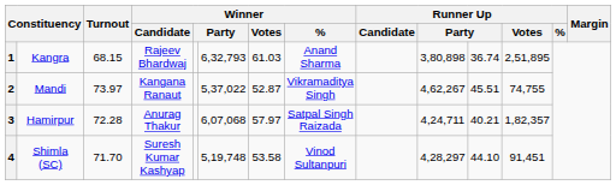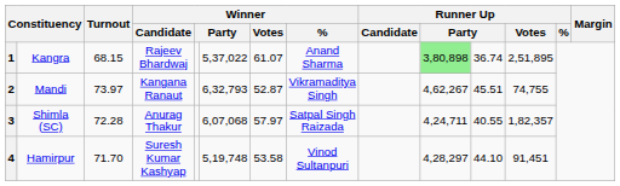1 | column 6: 6,32,793 -> 5,37,022
1 | Winner / Votes: 61.03 -> 61.07
1 | column 10: no background -> lightgreen background
2 | column 6: 5,37,022 -> 6,32,793
3 | column 2: Hamirpur -> Shimla (SC)
3 | column 11: 40.21 -> 40.55
4 | column 2: Shimla (SC) -> Hamirpur
